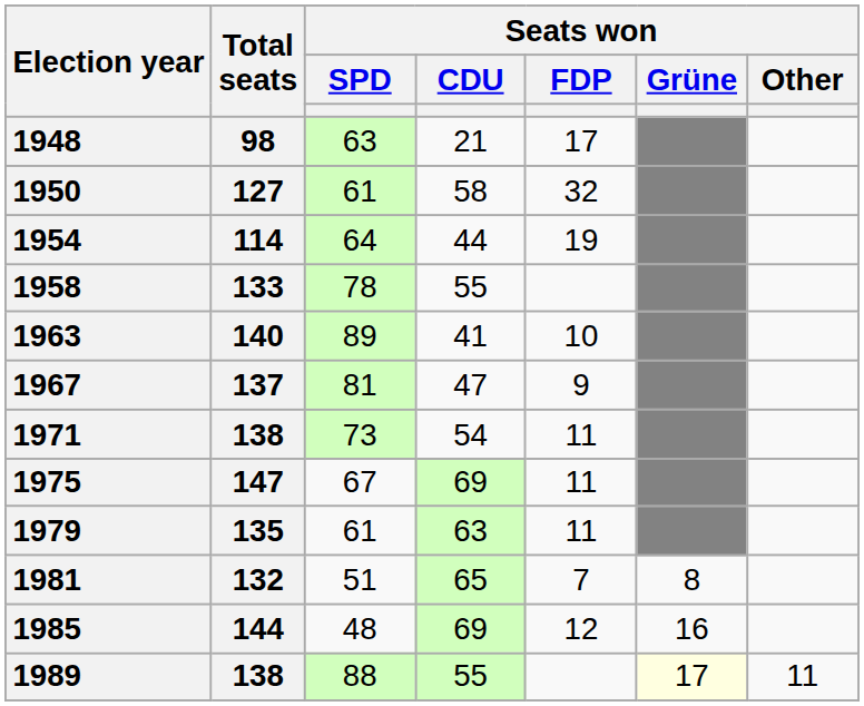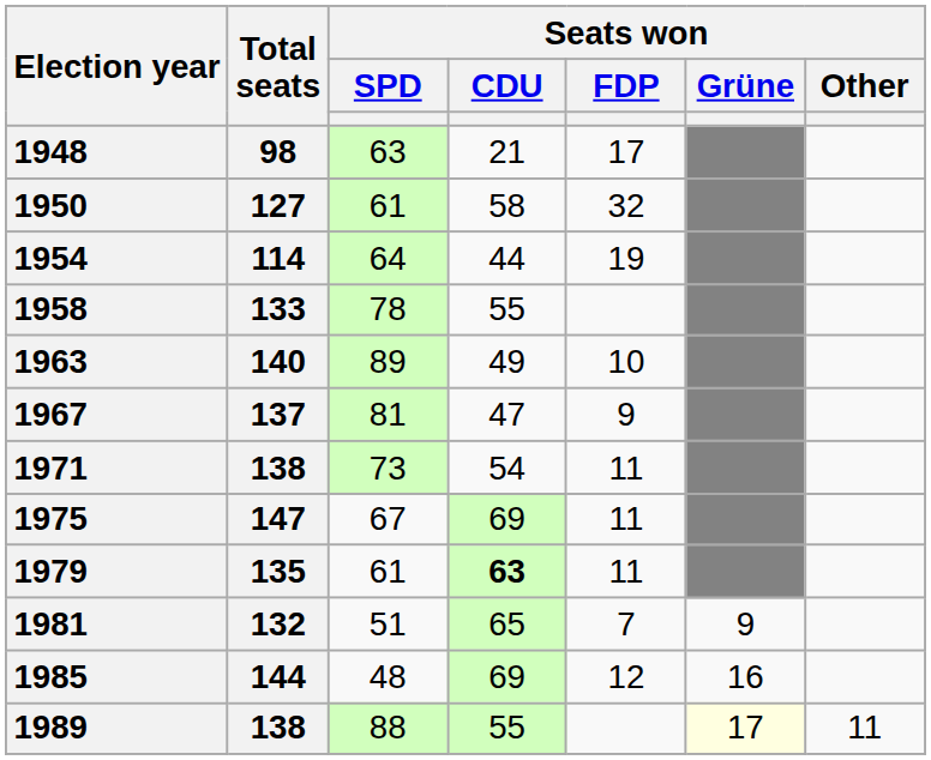1963 | Seats won / CDU: 41 -> 49
1979 | Seats won / CDU: normal -> bold
1981 | Seats won / Grüne: 8 -> 9
